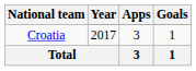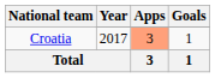2017 | Apps: no background -> lightsalmon background
